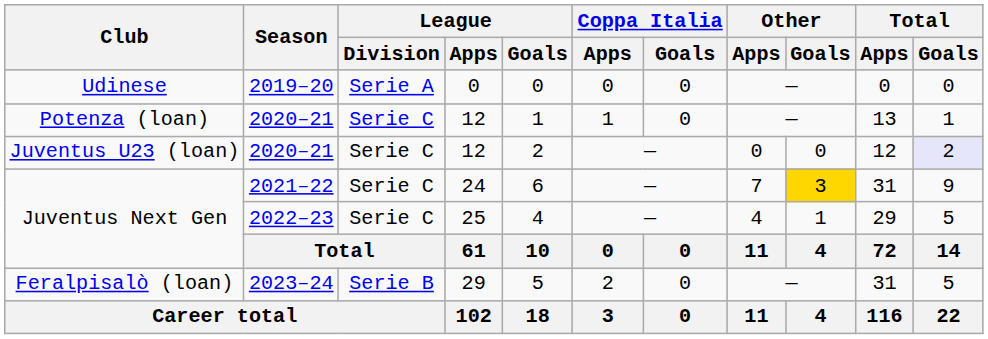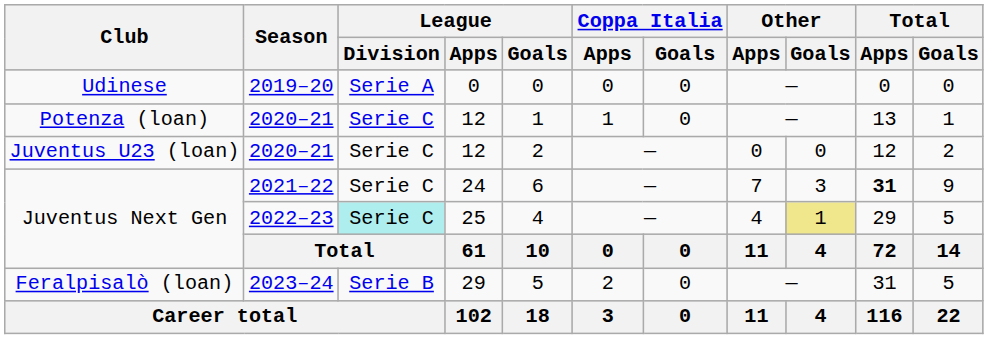Juventus U23 (loan) | Total / Goals: lavender background -> no background
Juventus Next Gen / 2021–22 | Other / Goals: gold background -> no background
Juventus Next Gen / 2021–22 | Total / Apps: normal -> bold
Juventus Next Gen / 2022–23 | League / Division: no background -> paleturquoise background
Juventus Next Gen / 2022–23 | Other / Goals: no background -> khaki background
